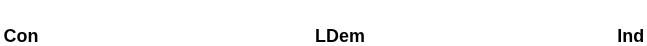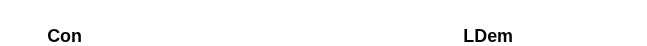- column: 2 | Ind
